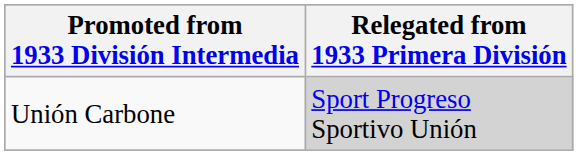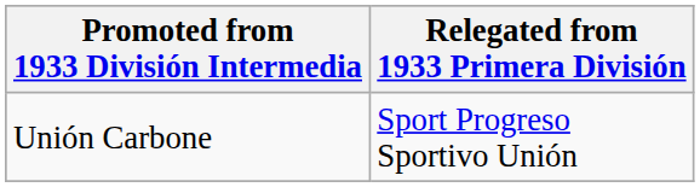Unión Carbone | Relegated from 1933 Primera División: lightgrey background -> no background
